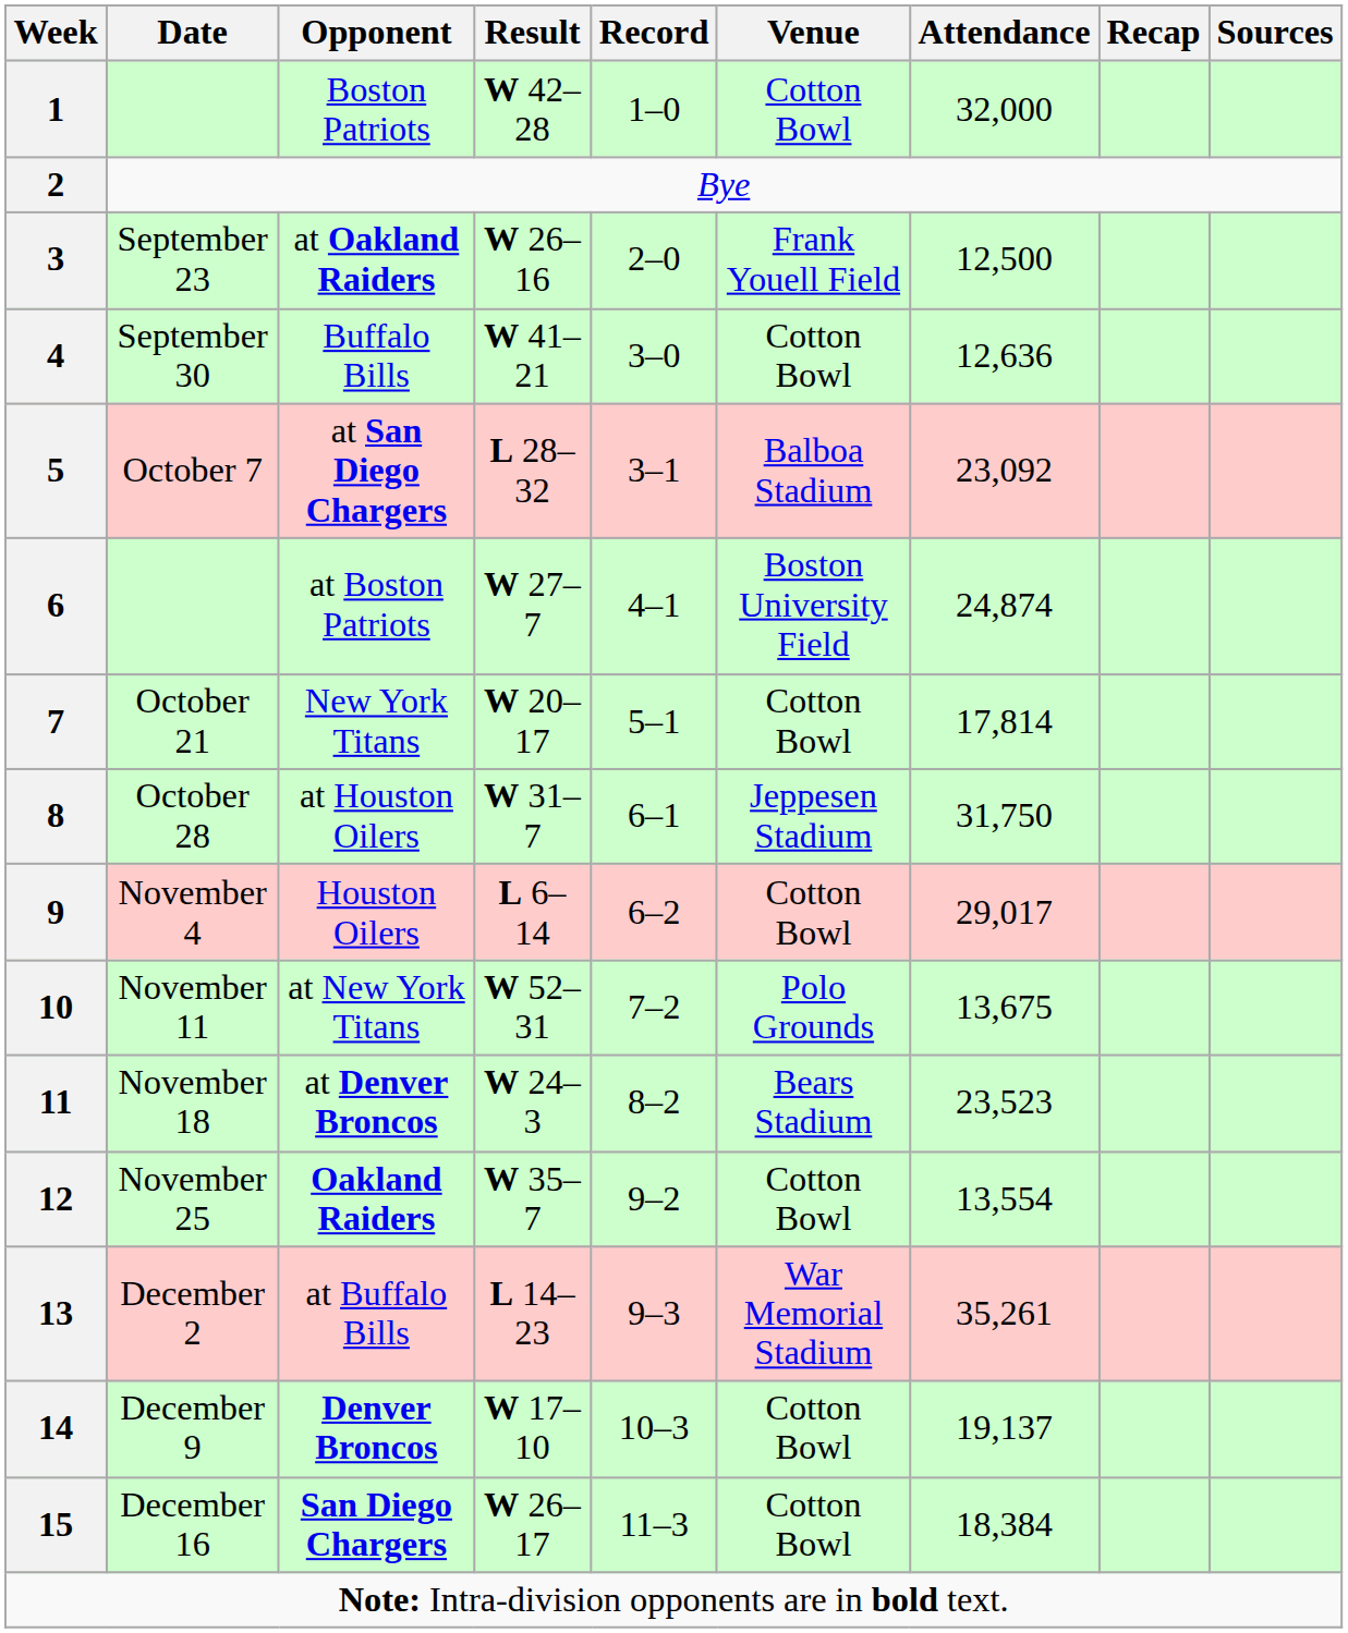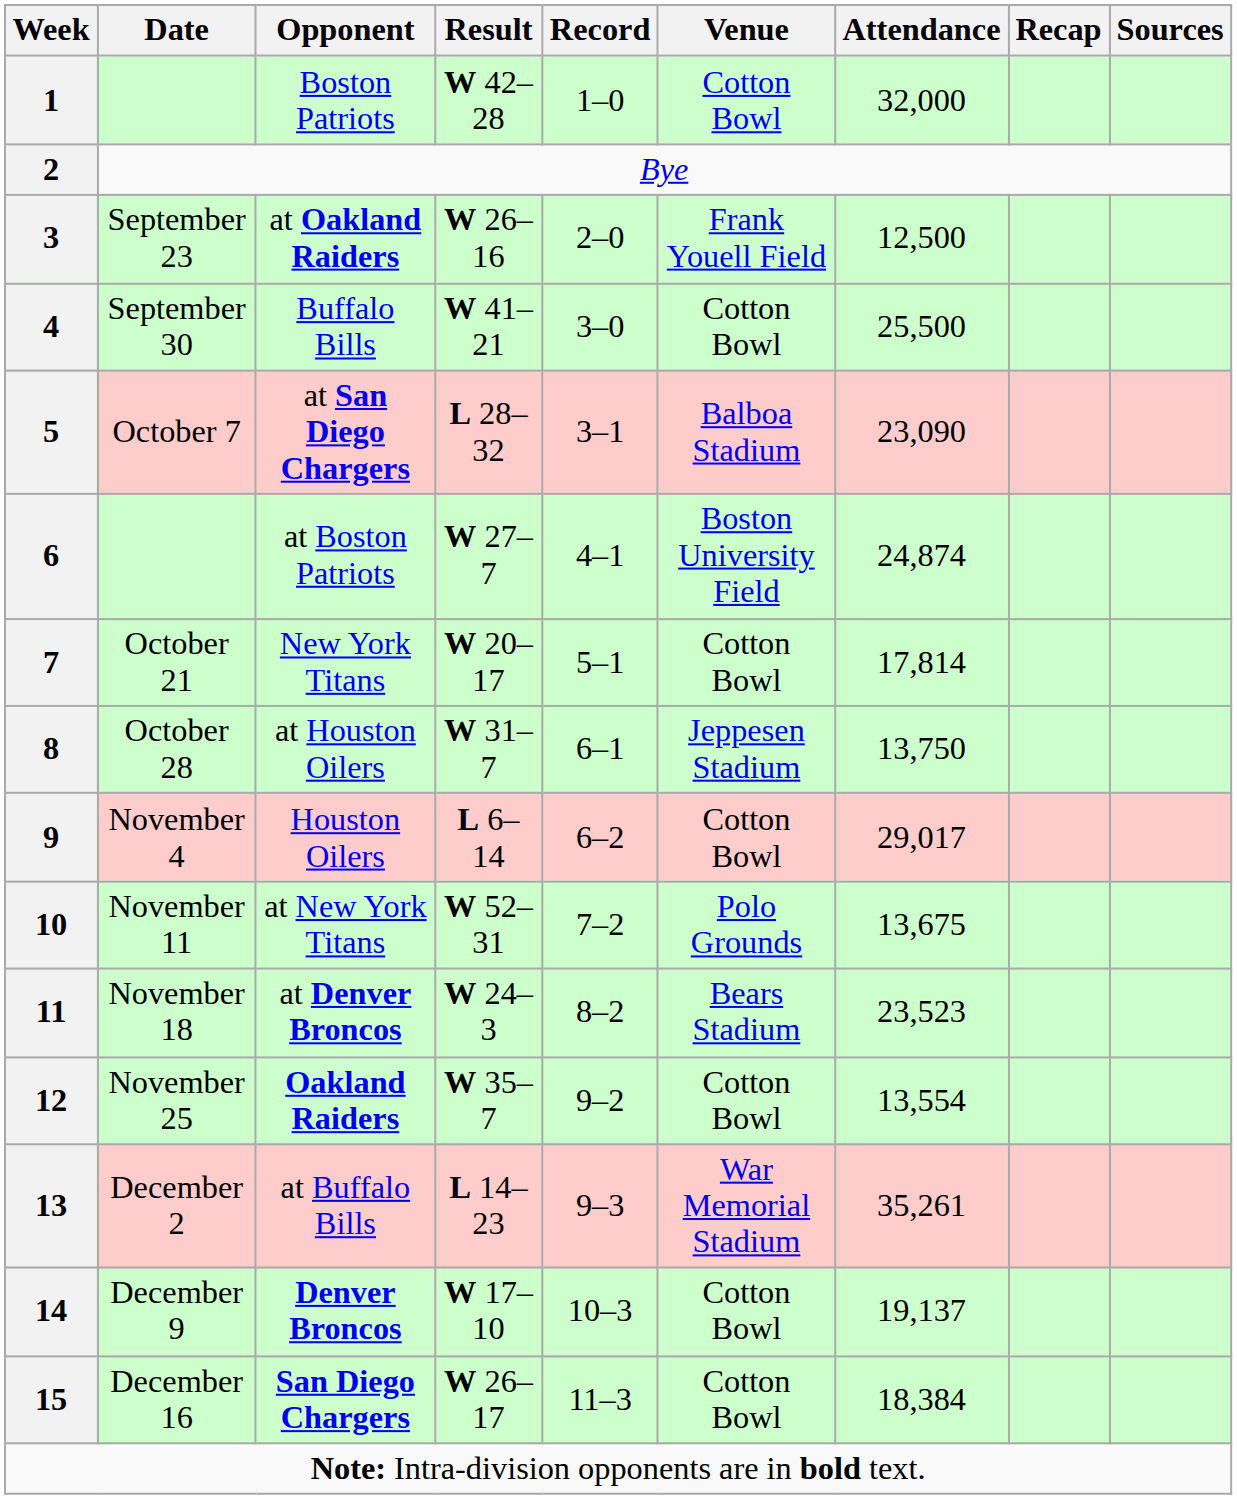4 | Attendance: 12,636 -> 25,500
5 | Attendance: 23,092 -> 23,090
8 | Attendance: 31,750 -> 13,750
